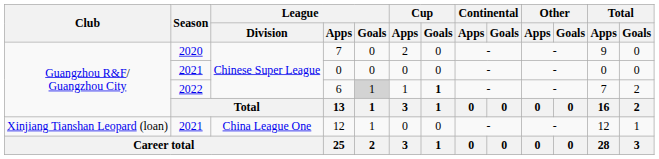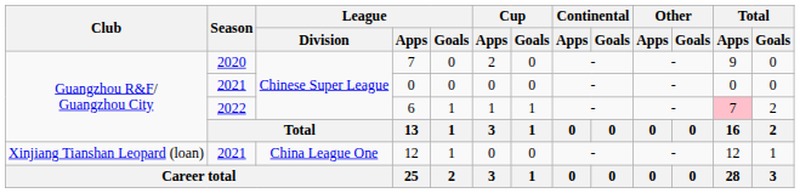6 | League / Goals: lightgrey background -> no background
6 | Cup / Goals: bold -> normal
6 | Total / Apps: no background -> pink background
